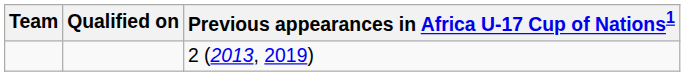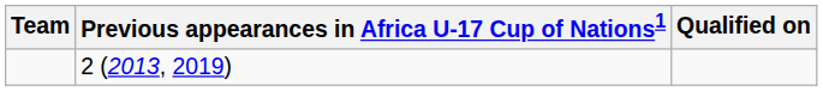columns swapped: Qualified on <-> Previous appearances in Africa U-17 Cup of Nations1
